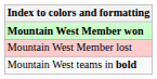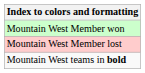row 2 | column 1: bold -> normal
